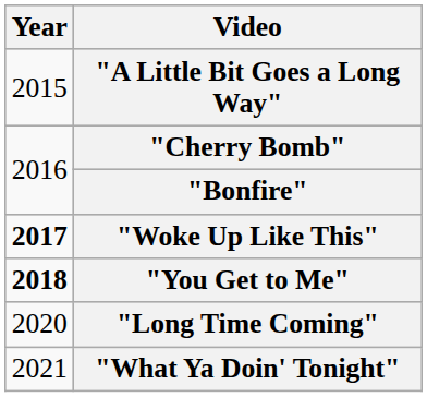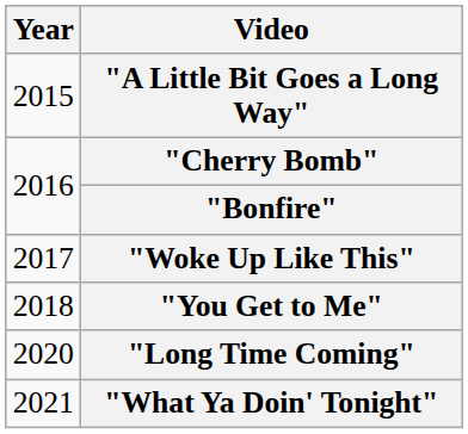"Woke Up Like This" | Year: bold -> normal
"You Get to Me" | Year: bold -> normal
